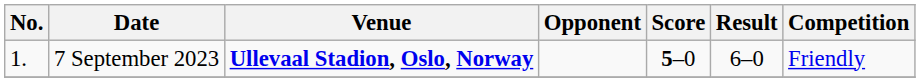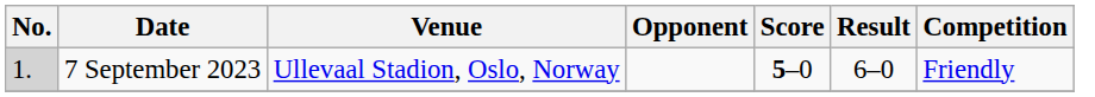7 September 2023 | No.: no background -> lightgrey background
7 September 2023 | Venue: bold -> normal
